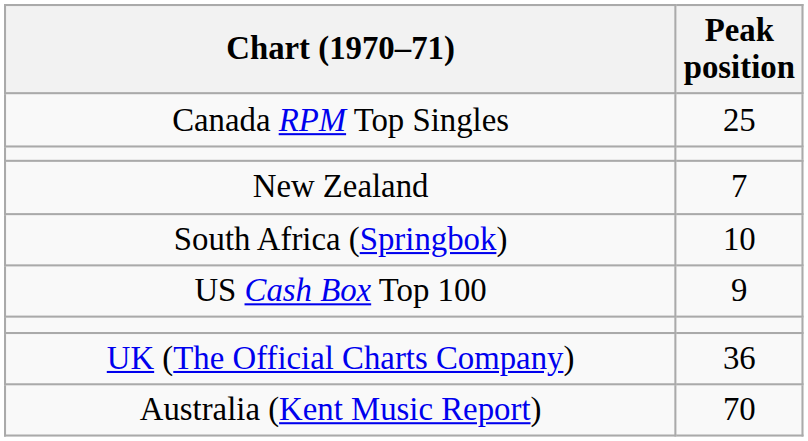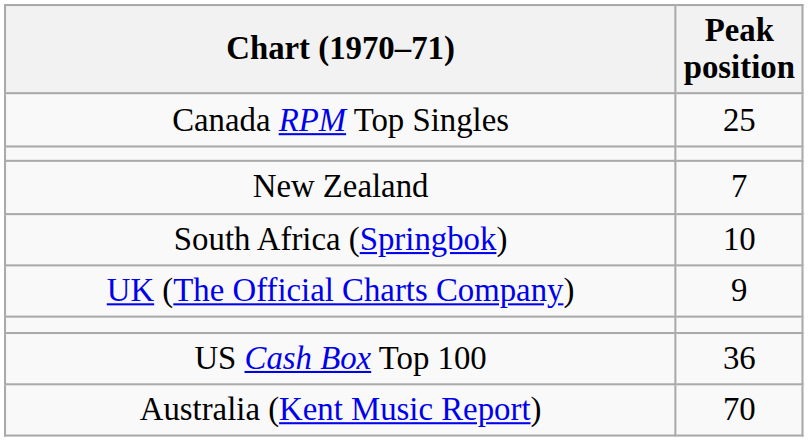row 6 | Chart (1970–71): US Cash Box Top 100 -> UK (The Official Charts Company)
row 8 | Chart (1970–71): UK (The Official Charts Company) -> US Cash Box Top 100
